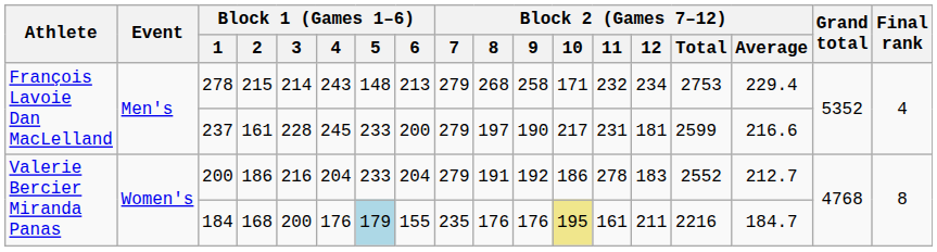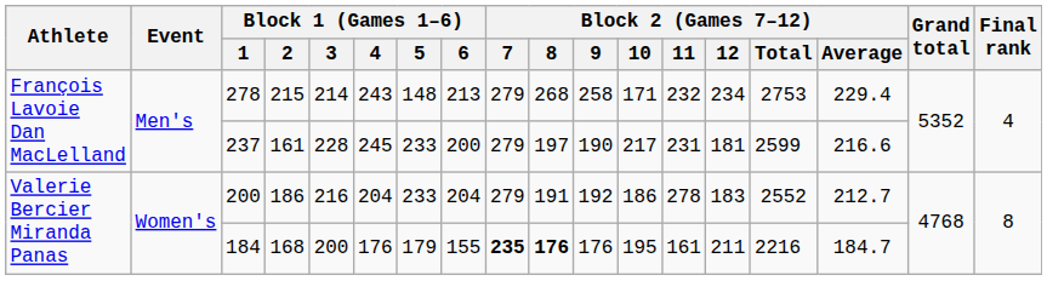184 | Block 1 (Games 1–6) / 5: lightblue background -> no background
184 | Block 2 (Games 7–12) / 7: normal -> bold
184 | Block 2 (Games 7–12) / 8: normal -> bold
184 | Block 2 (Games 7–12) / 10: khaki background -> no background
